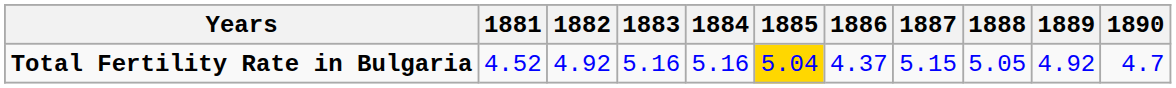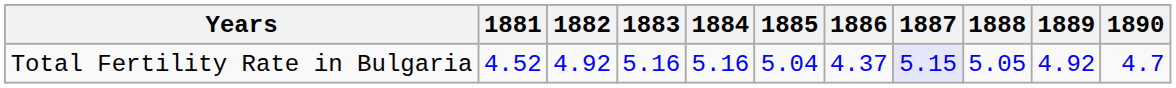row 2 | Years: bold -> normal
row 2 | 1885: gold background -> no background
row 2 | 1887: no background -> lavender background
